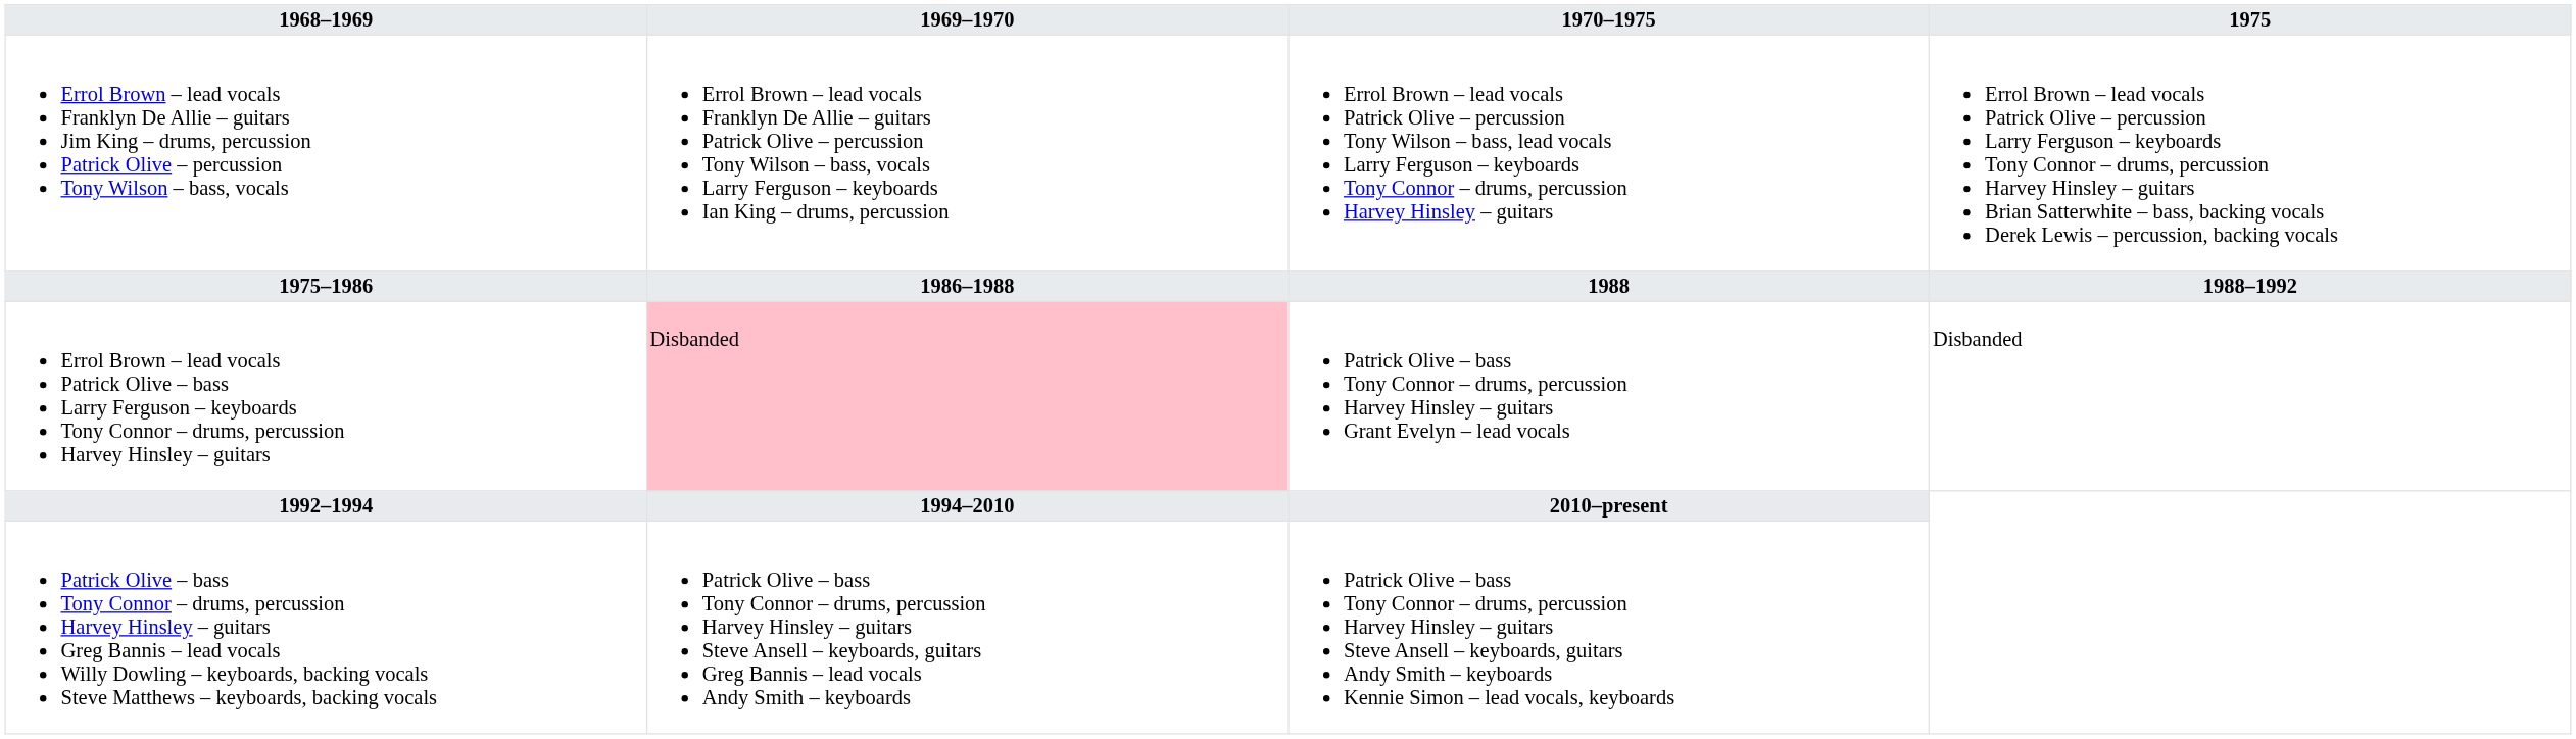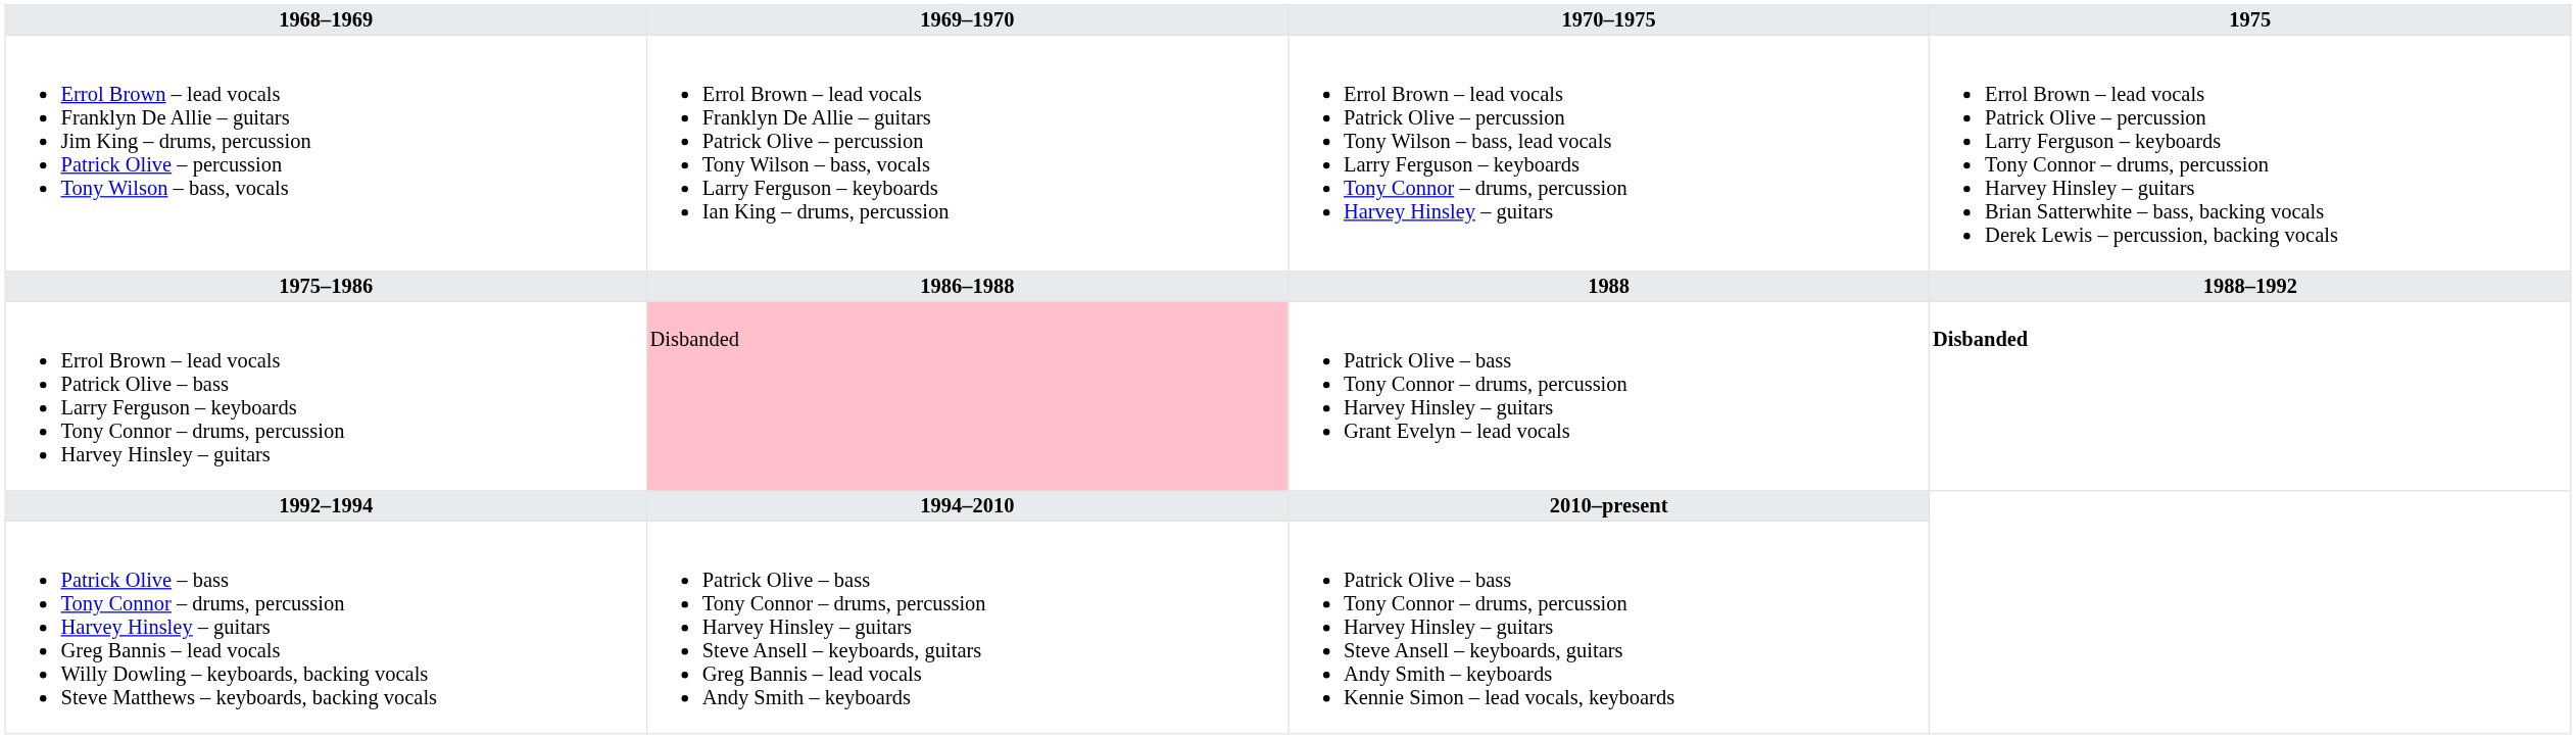row 4 | 1975: normal -> bold
